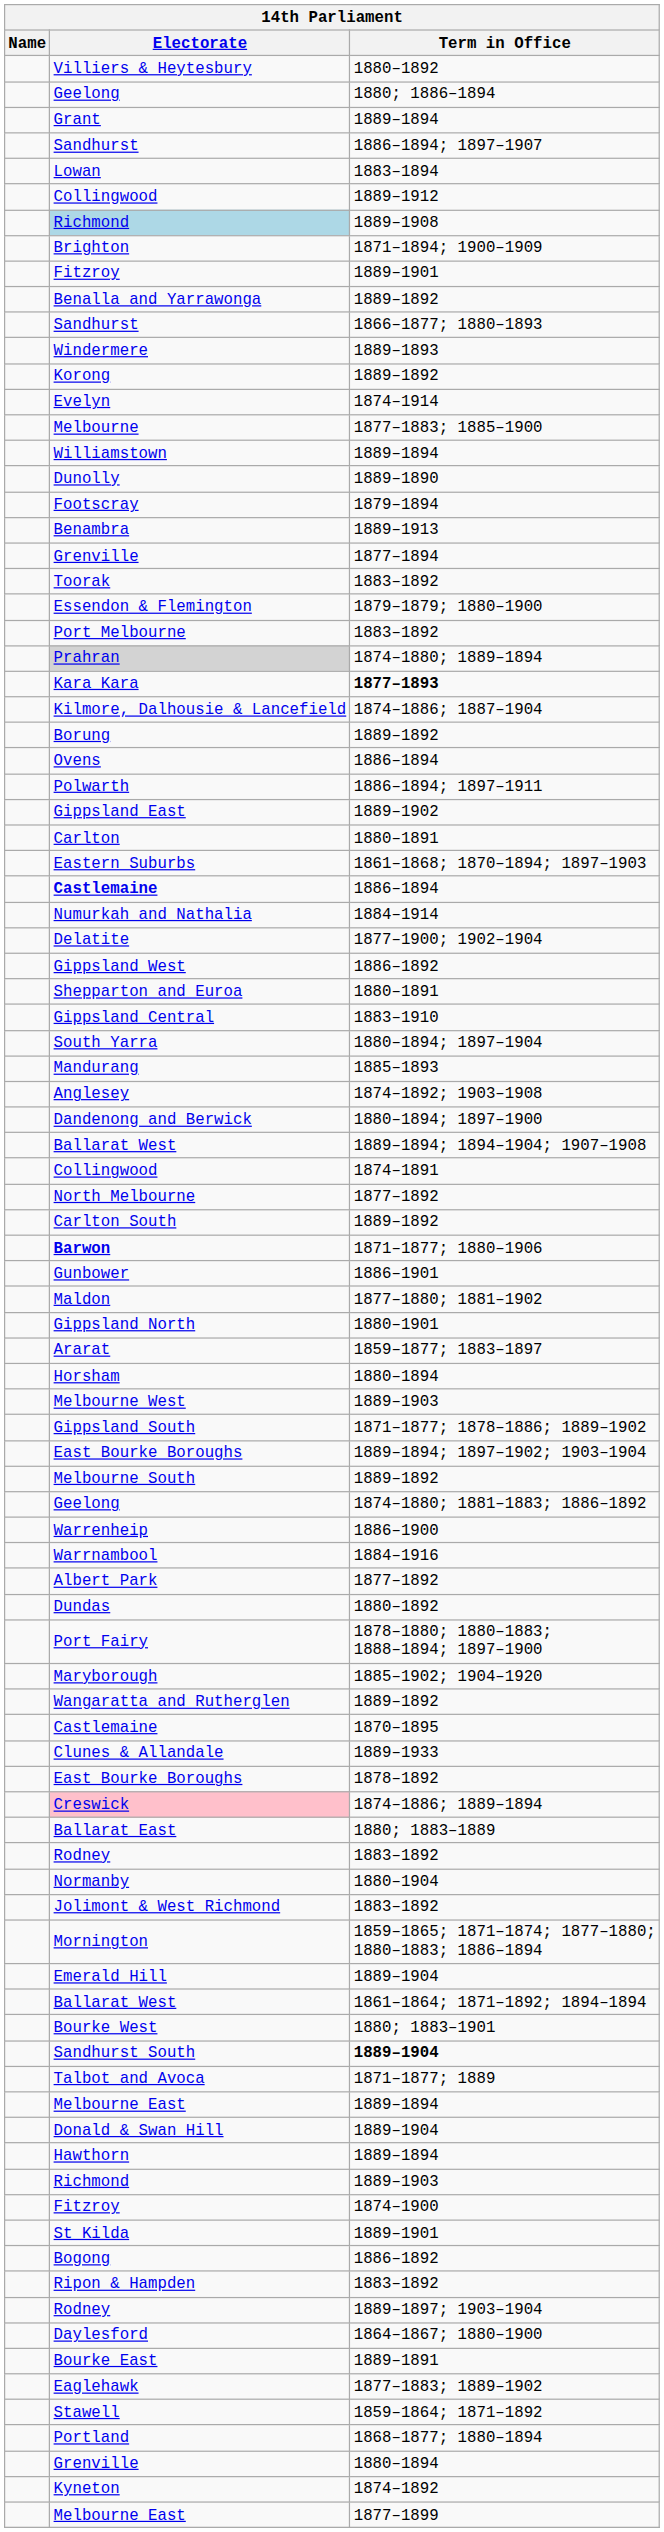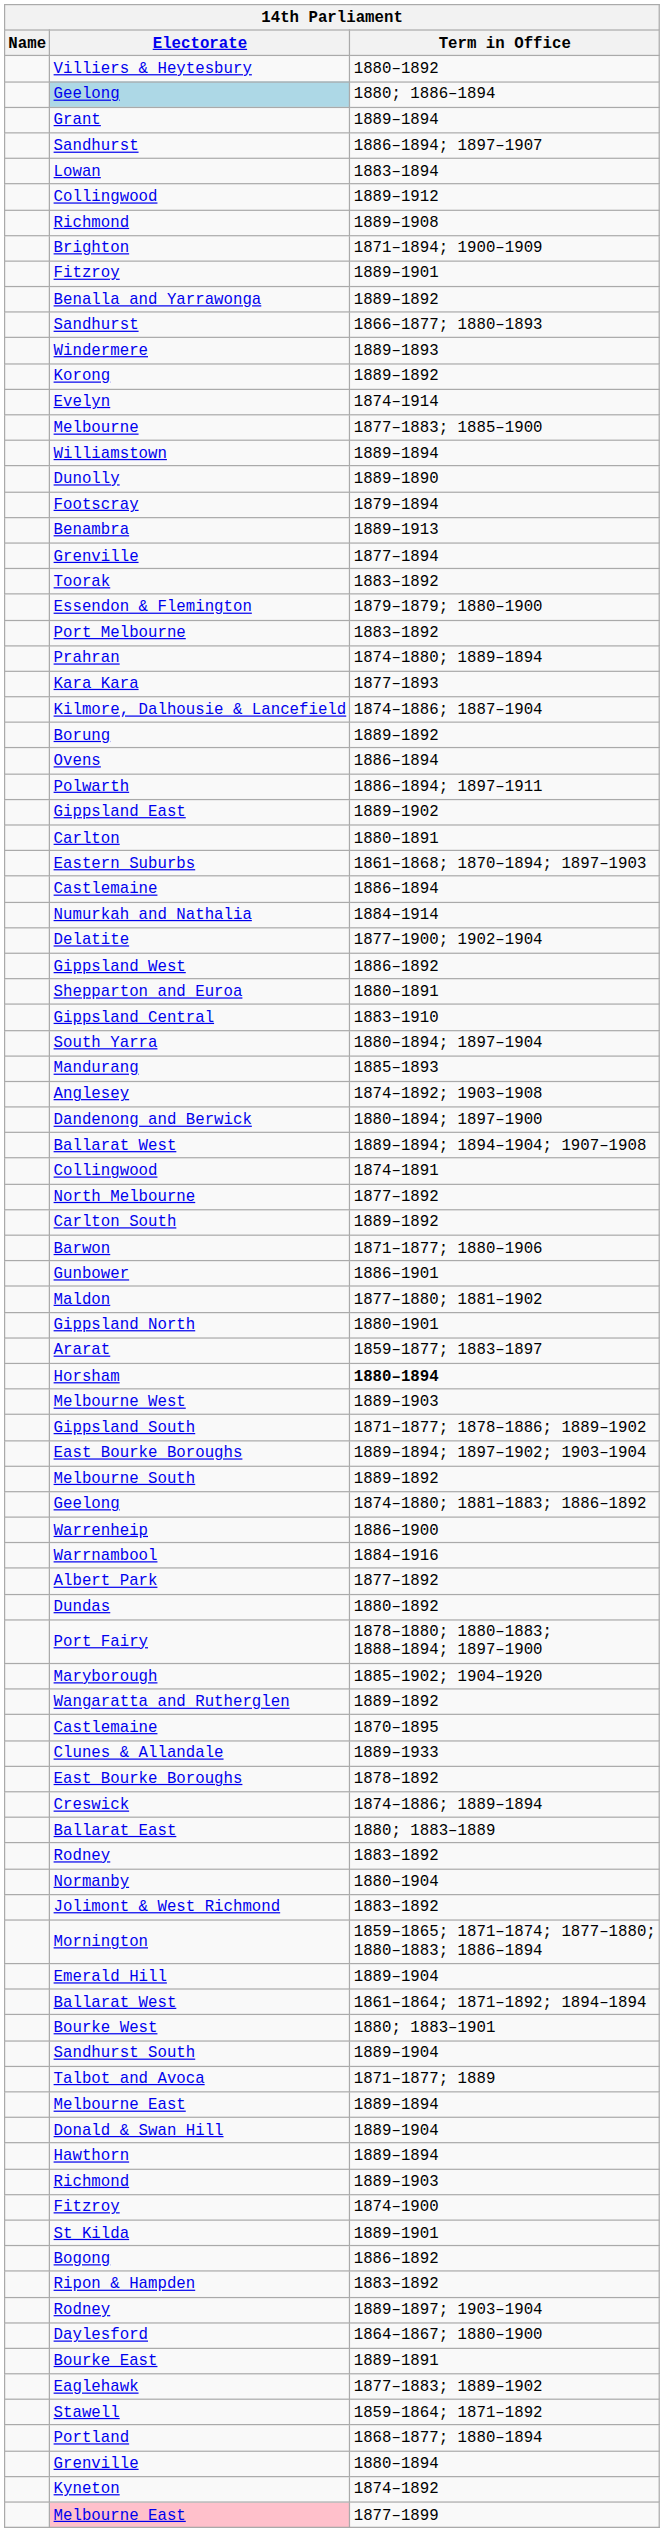Geelong / 1880; 1886–1894 | Electorate: no background -> lightblue background
Richmond / 1889–1908 | Electorate: lightblue background -> no background
Prahran | Electorate: lightgrey background -> no background
Kara Kara | Term in Office: bold -> normal
Castlemaine / 1886–1894 | Electorate: bold -> normal
Barwon | Electorate: bold -> normal
Horsham | Term in Office: normal -> bold
Creswick | Electorate: pink background -> no background
Sandhurst South | Term in Office: bold -> normal
Melbourne East / 1877–1899 | Electorate: no background -> pink background
